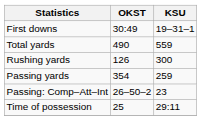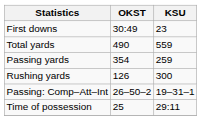First downs | KSU: 19–31–1 -> 23
rows swapped: Rushing yards <-> Passing yards
Passing: Comp–Att–Int | KSU: 23 -> 19–31–1
